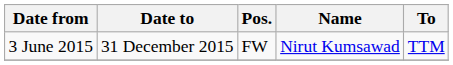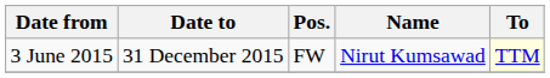3 June 2015 | To: no background -> lightyellow background
